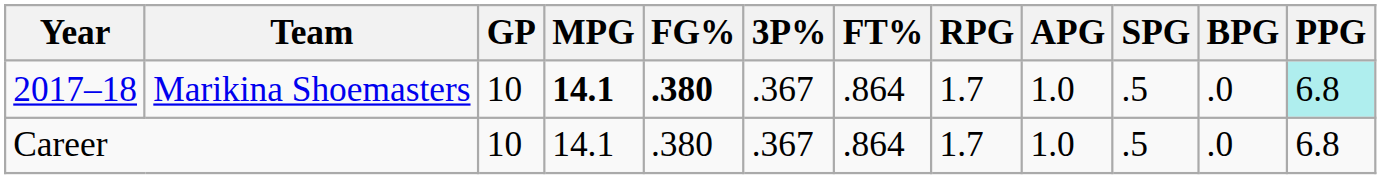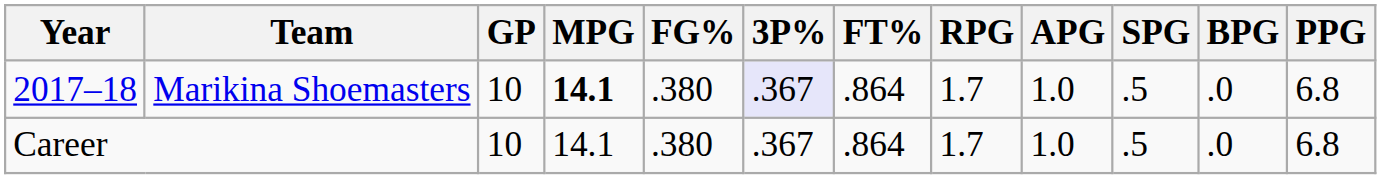2017–18 | FG%: bold -> normal
2017–18 | 3P%: no background -> lavender background
2017–18 | PPG: paleturquoise background -> no background
